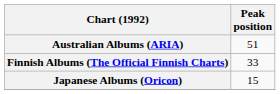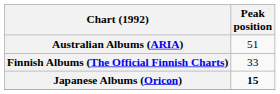Japanese Albums (Oricon) | Peak position: normal -> bold
